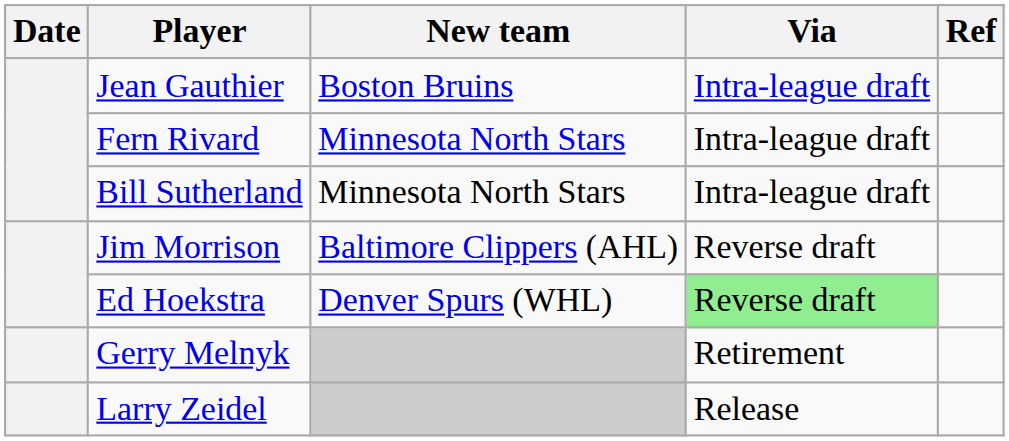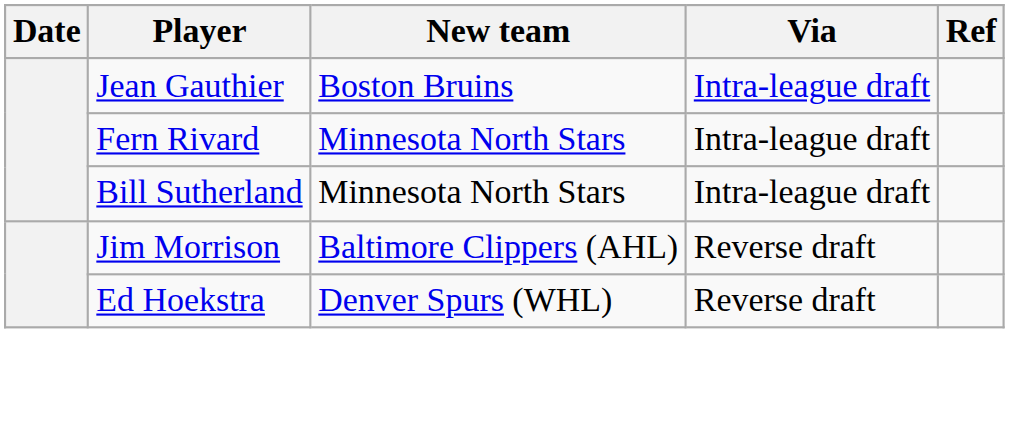Ed Hoekstra | Via: lightgreen background -> no background
- row: Gerry Melnyk | Retirement
- row: Larry Zeidel | Release
